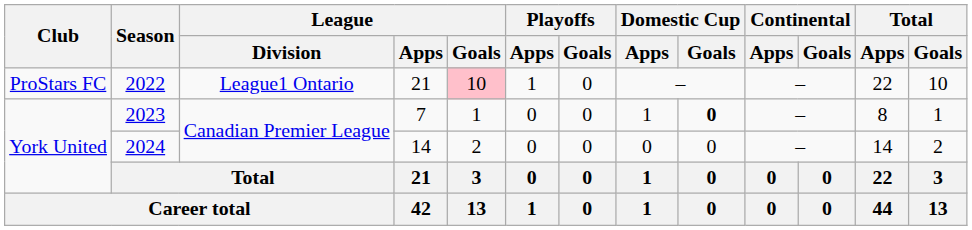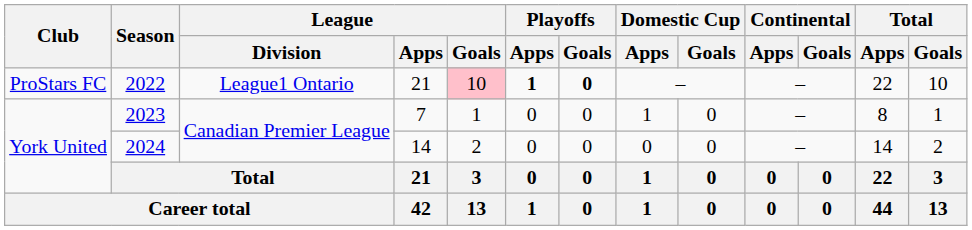2022 | Playoffs / Apps: normal -> bold
2022 | Playoffs / Goals: normal -> bold
2023 | Domestic Cup / Goals: bold -> normal
